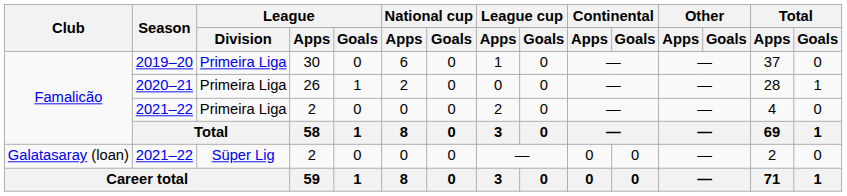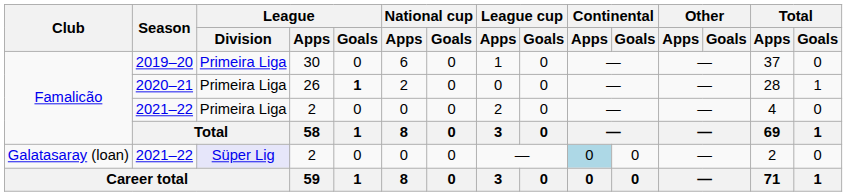2020–21 | League / Goals: normal -> bold
Galatasaray (loan) / 2021–22 | League / Division: no background -> lavender background
Galatasaray (loan) / 2021–22 | Continental / Apps: no background -> lightblue background
